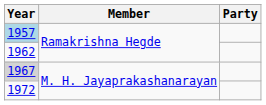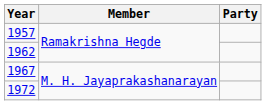1957 | Year: lightblue background -> no background
1967 | Year: lightgrey background -> no background
